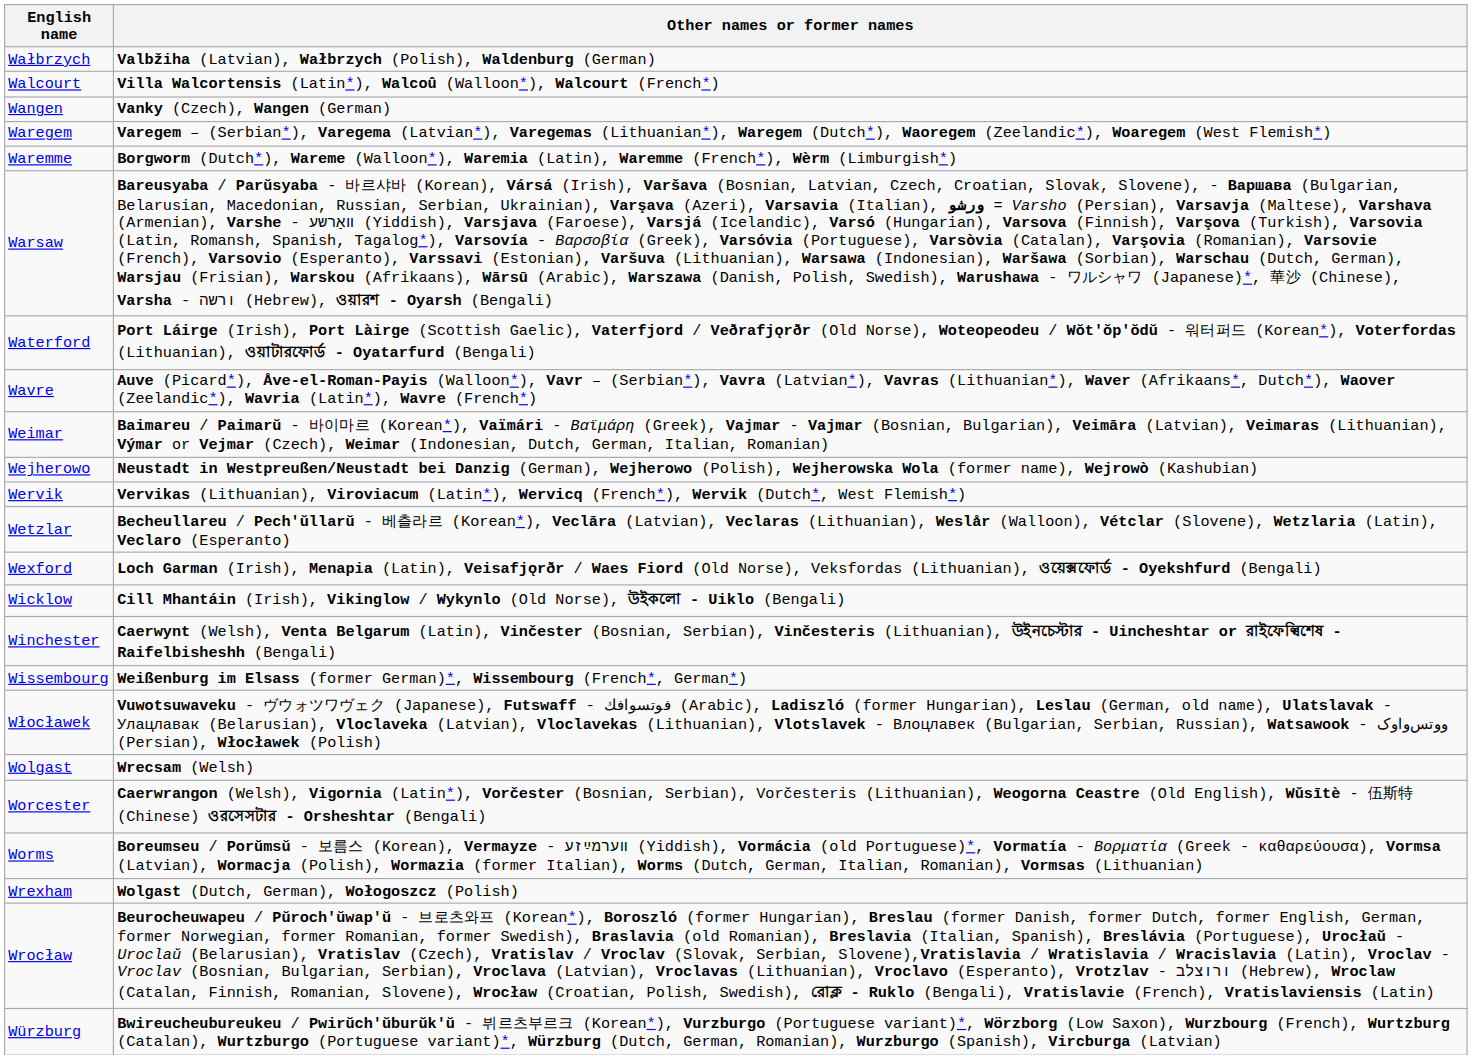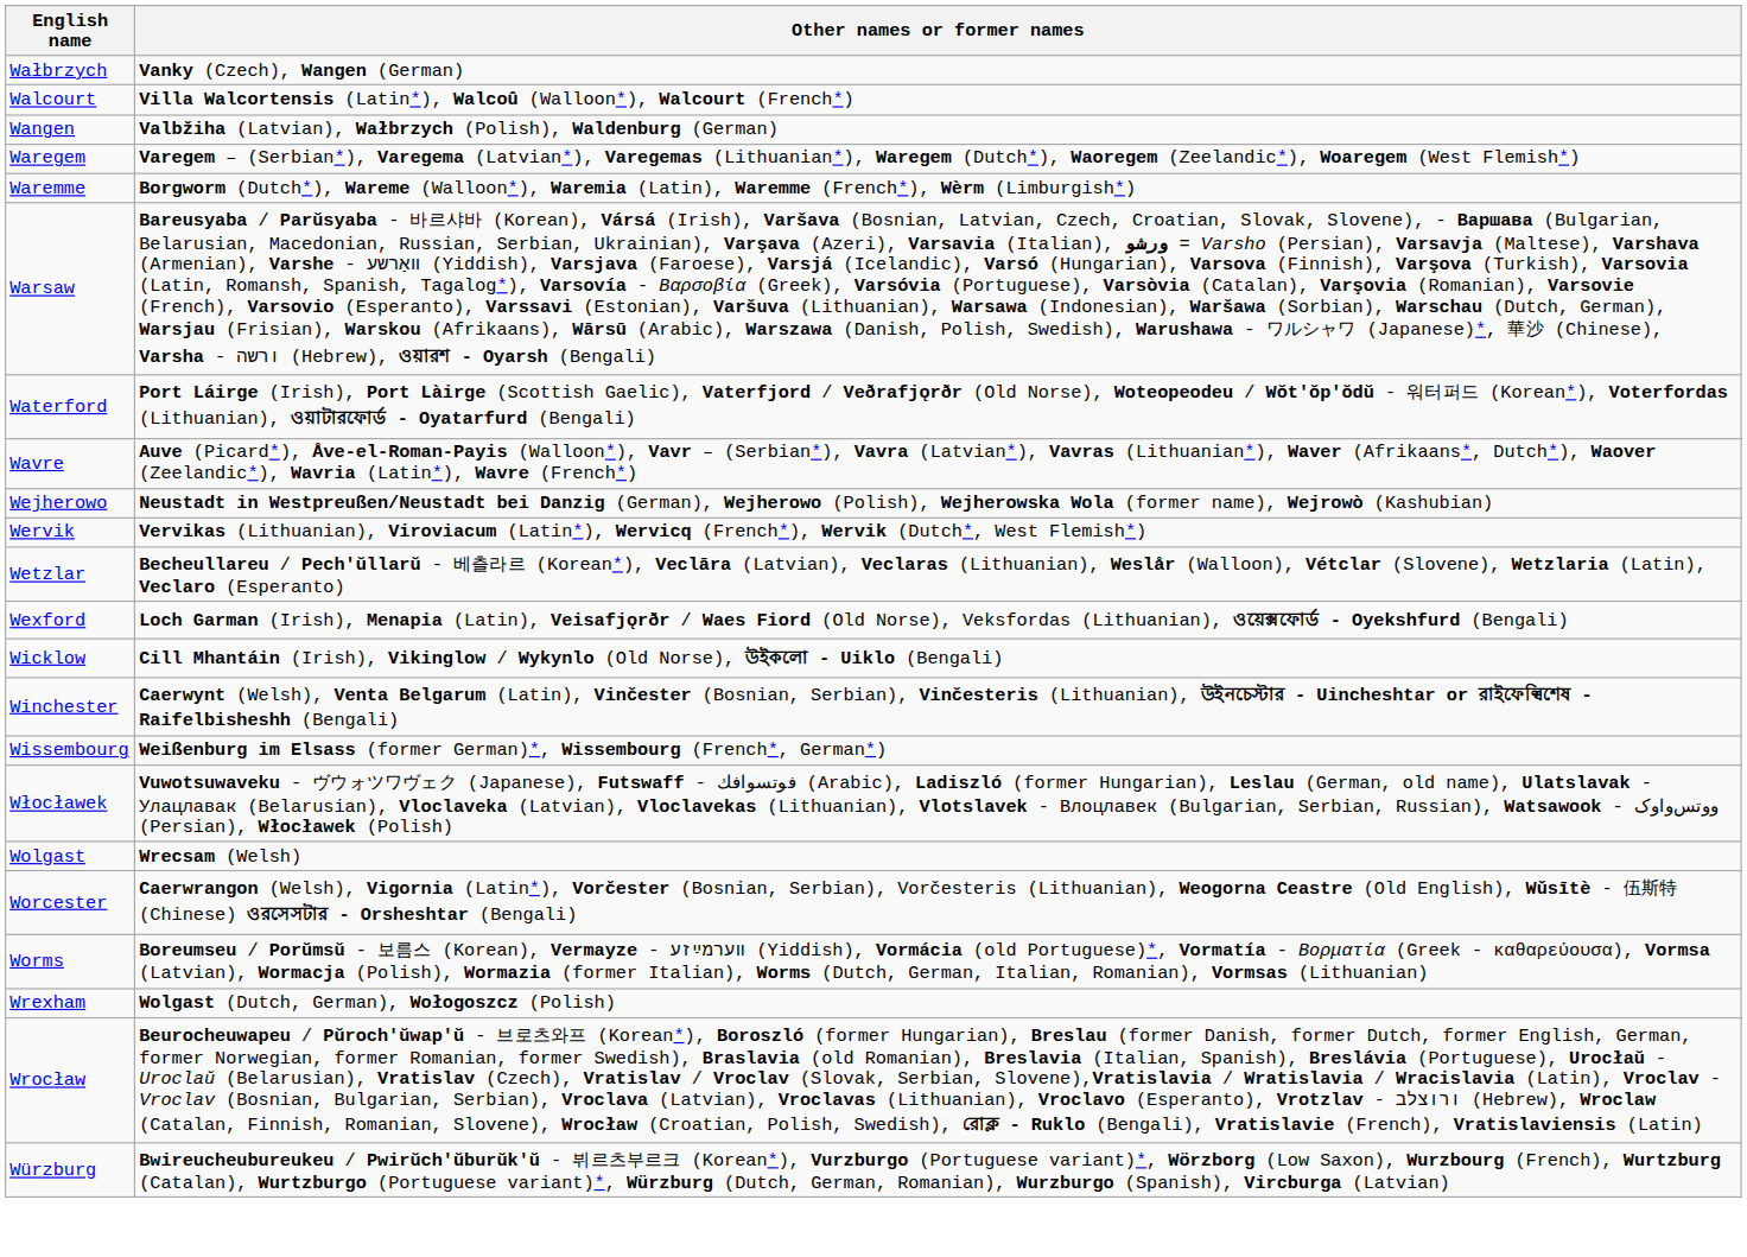Wałbrzych | Other names or former names: Valbžiha (Latvian), Wałbrzych (Polish), Waldenburg (German) -> Vanky (Czech), Wangen (German)
Wangen | Other names or former names: Vanky (Czech), Wangen (German) -> Valbžiha (Latvian), Wałbrzych (Polish), Waldenburg (German)
- row: Weimar | Baimareu / Paimarŭ - 바이마르 (Korean*), Vaïmári - Βαϊμάρη (Greek), Vajmar - Vajmar (Bosnian, Bulgarian), Veimāra (Latvian), Veimaras (Lithuanian), Výmar or Vejmar (Czech), Weimar (Indonesian, Dutch, German, Italian, Romanian)
